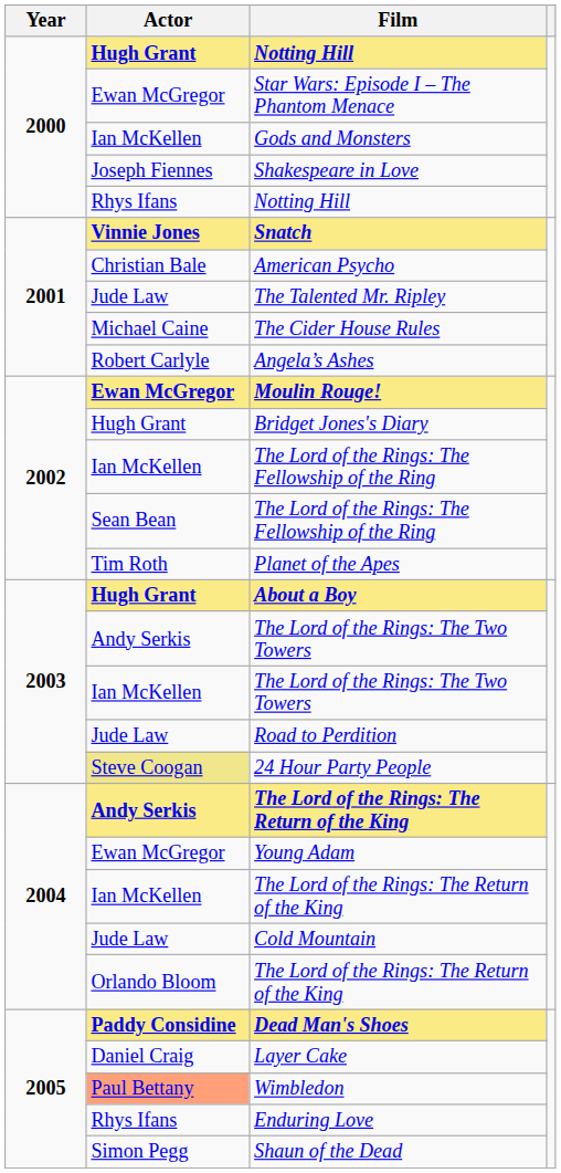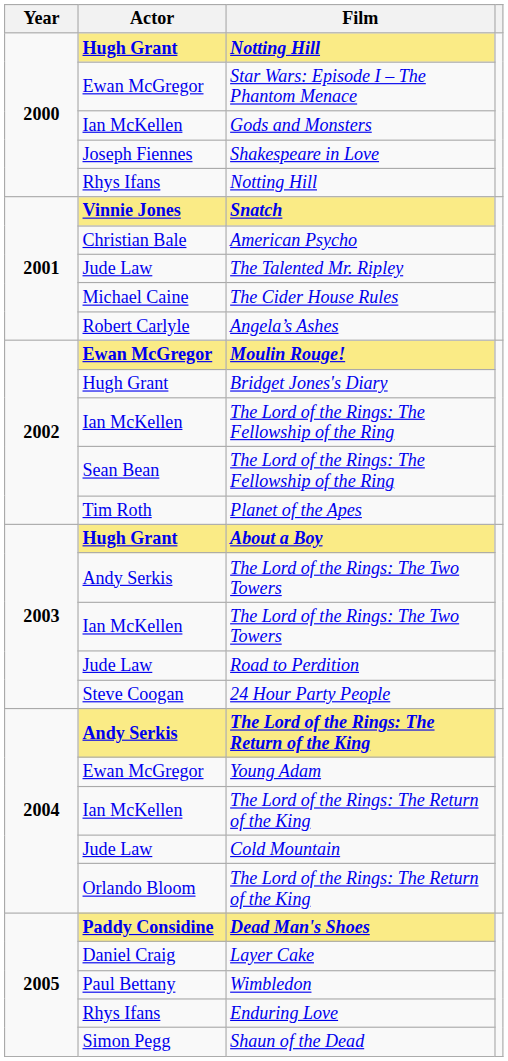24 Hour Party People | Actor: khaki background -> no background
Wimbledon | Actor: lightsalmon background -> no background
